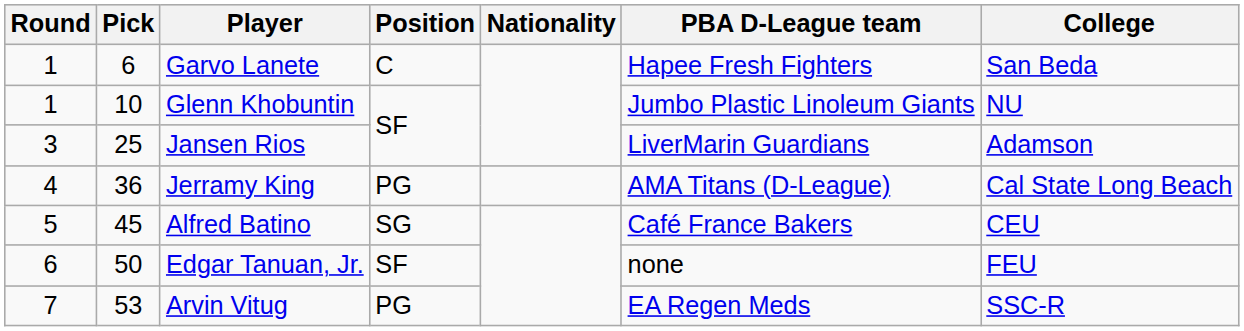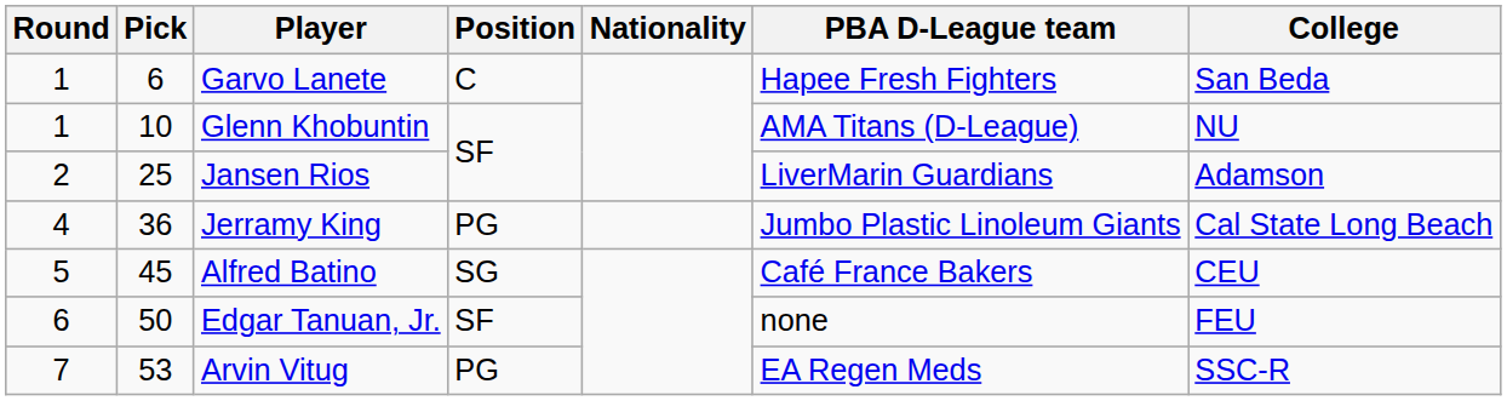Glenn Khobuntin | PBA D-League team: Jumbo Plastic Linoleum Giants -> AMA Titans (D-League)
Jansen Rios | Round: 3 -> 2
Jerramy King | PBA D-League team: AMA Titans (D-League) -> Jumbo Plastic Linoleum Giants
